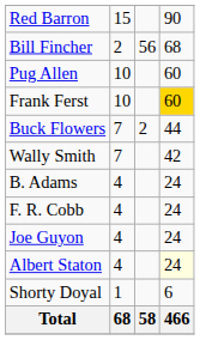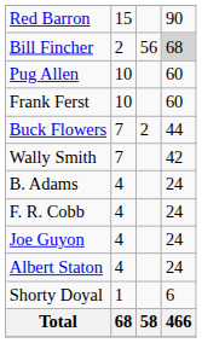Bill Fincher | column 4: no background -> lightgrey background
Frank Ferst | column 4: gold background -> no background
Albert Staton | column 4: lightyellow background -> no background
